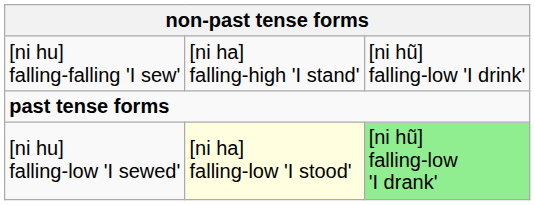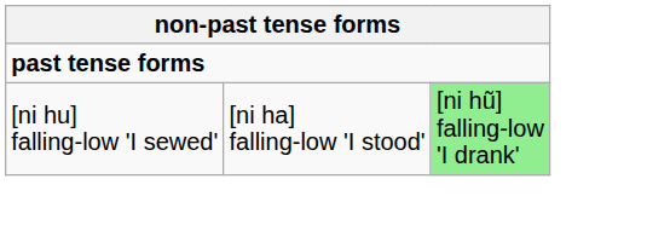- row: [ni hu] falling-falling 'I sew' | [ni ha] falling-high 'I stand' | [ni hũ] falling-low 'I drink'
[ni hu] falling-low 'I sewed' | column 2: lightyellow background -> no background
